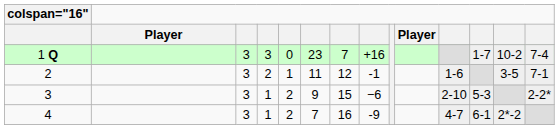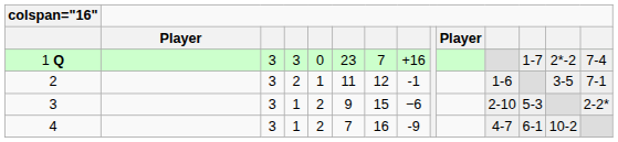1 Q | column 13: 10-2 -> 2*-2
4 | column 13: 2*-2 -> 10-2
